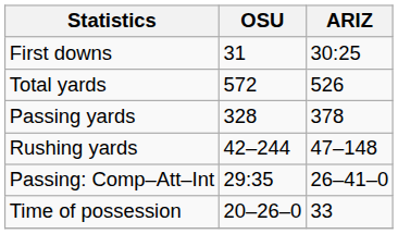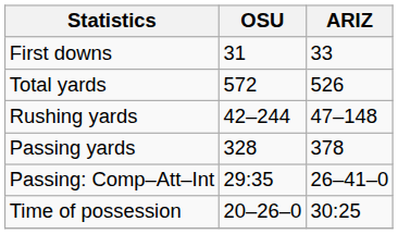First downs | ARIZ: 30:25 -> 33
rows swapped: Rushing yards <-> Passing yards
Time of possession | ARIZ: 33 -> 30:25
